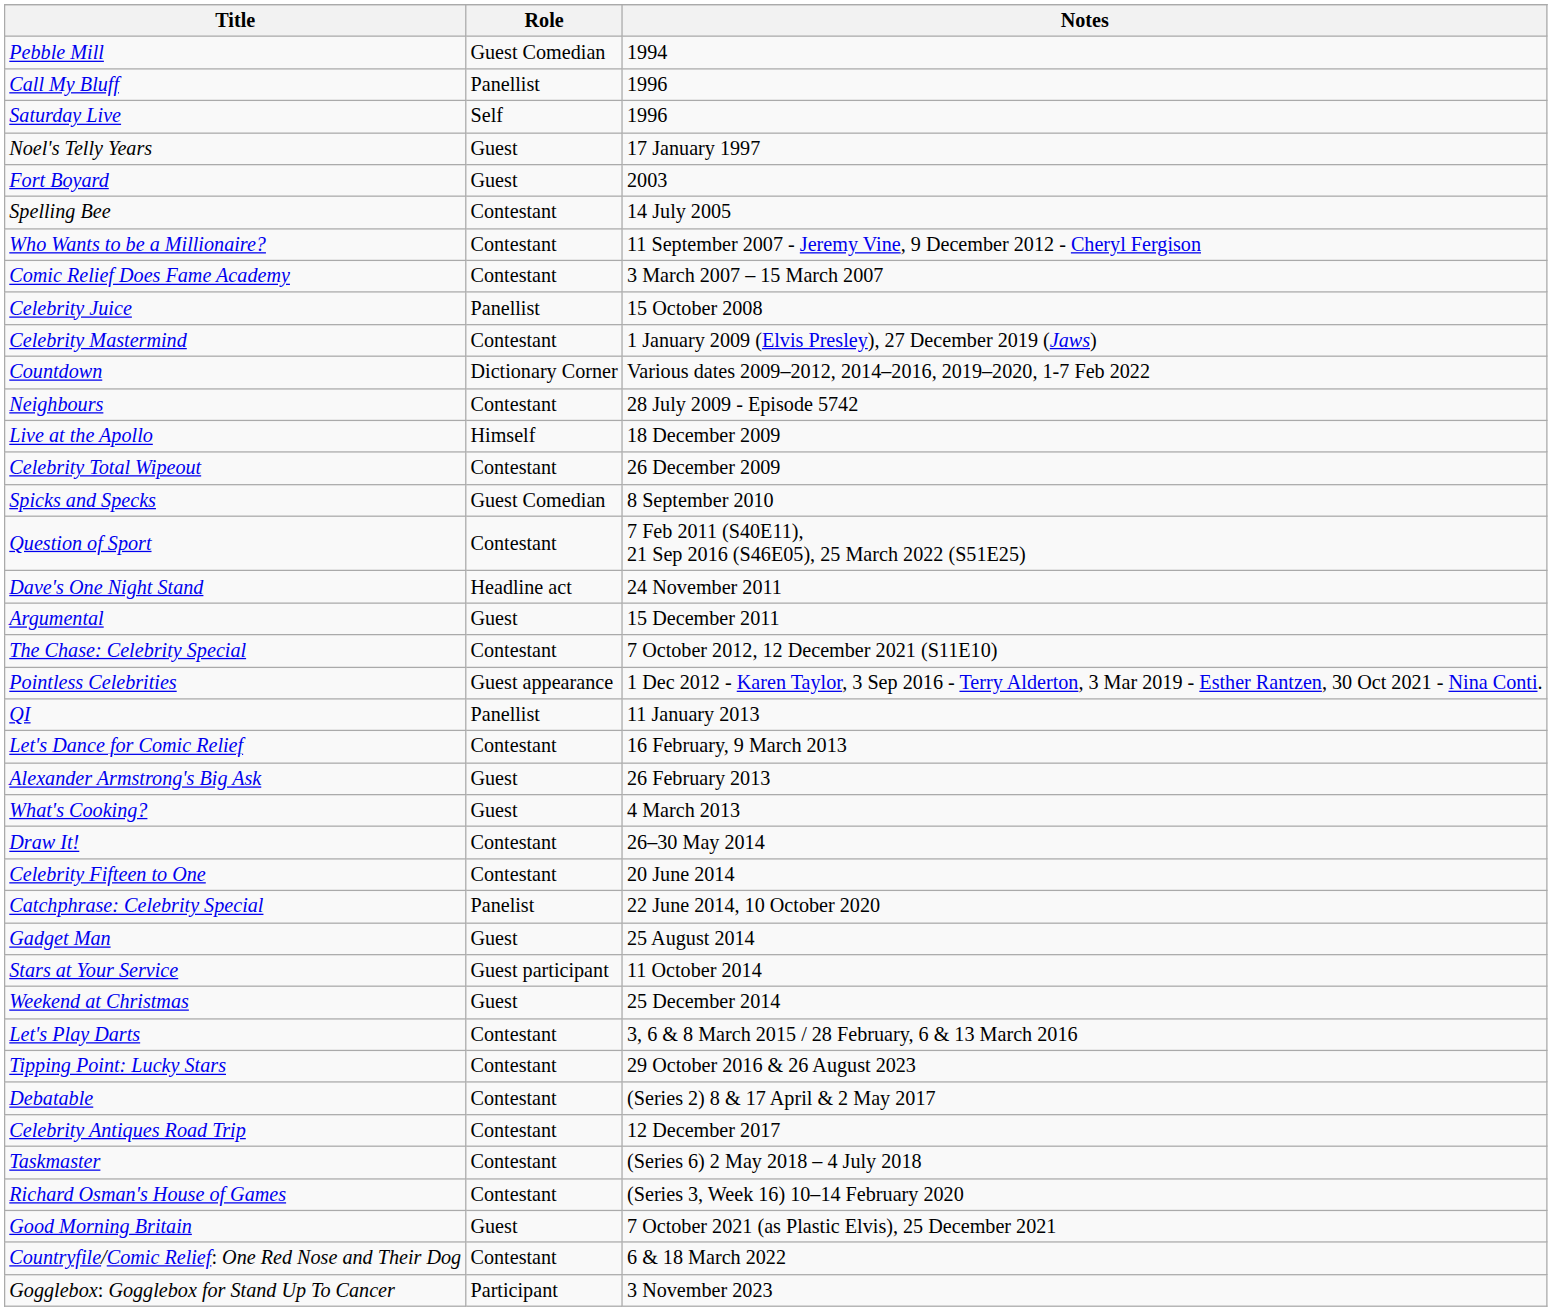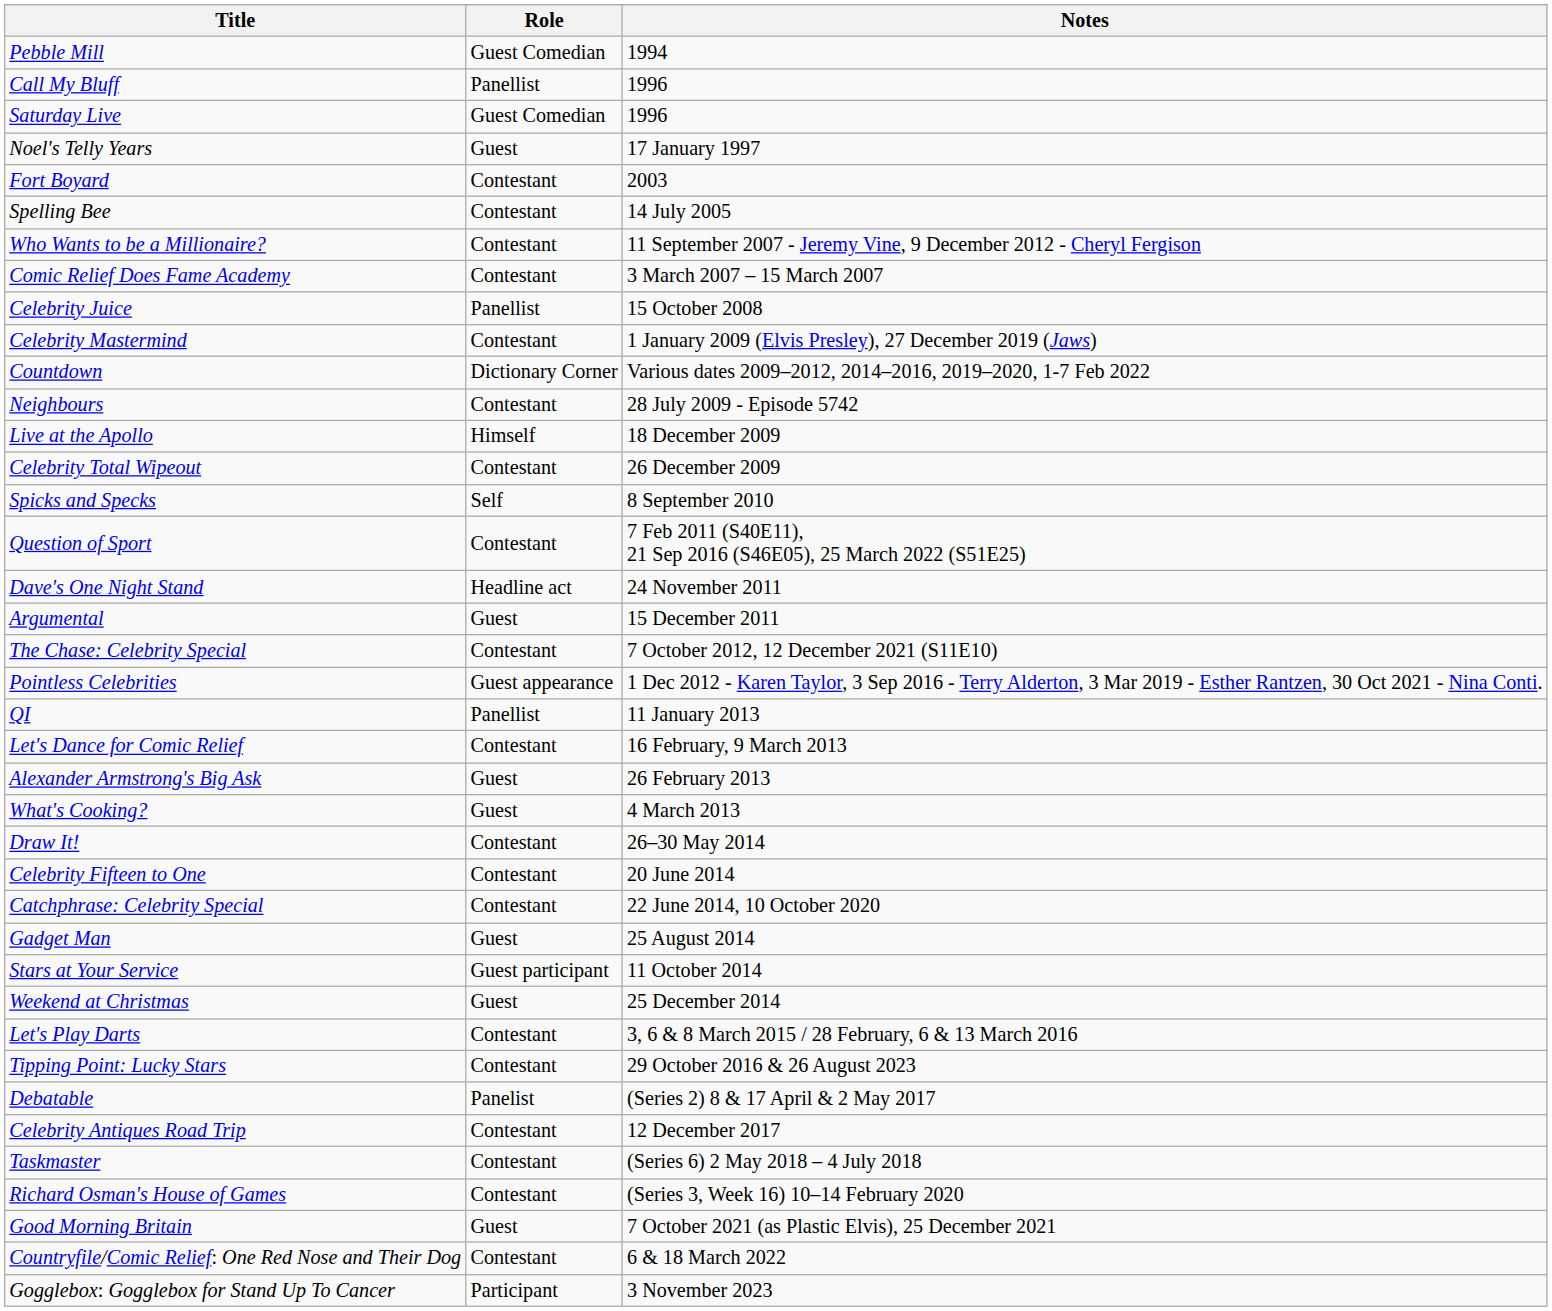Saturday Live | Role: Self -> Guest Comedian
Fort Boyard | Role: Guest -> Contestant
Spicks and Specks | Role: Guest Comedian -> Self
Catchphrase: Celebrity Special | Role: Panelist -> Contestant
Debatable | Role: Contestant -> Panelist
